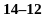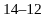row 1 | column 1: bold -> normal
